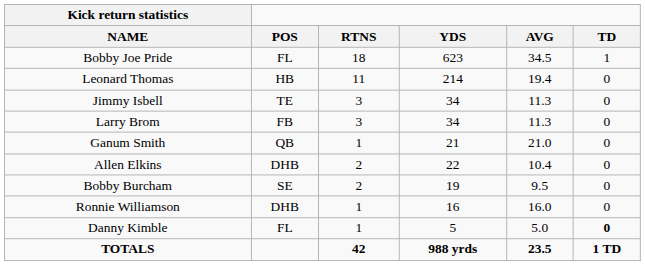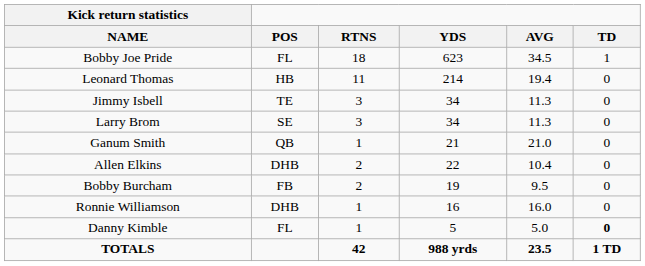Larry Brom | POS: FB -> SE
Bobby Burcham | POS: SE -> FB
